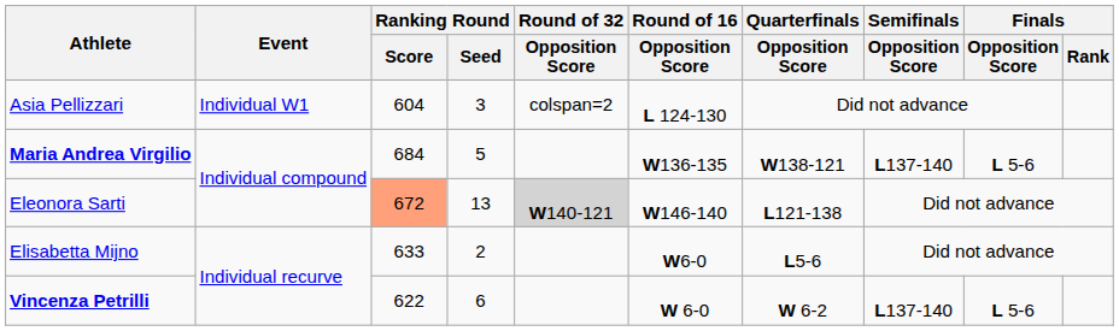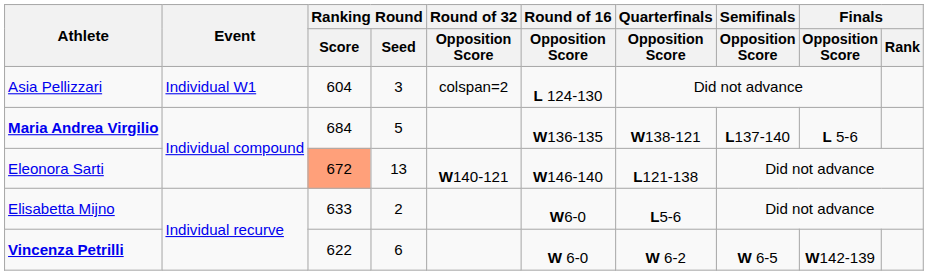Eleonora Sarti | Round of 32 / Opposition Score: lightgrey background -> no background
Vincenza Petrilli | Semifinals / Opposition Score: L137-140 -> W 6-5
Vincenza Petrilli | Finals / Opposition Score: L 5-6 -> W142-139
